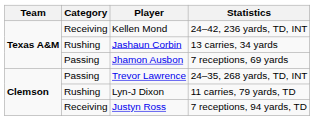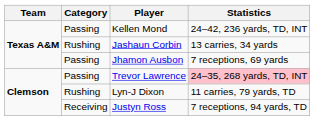Kellen Mond | Category: Receiving -> Passing
Trevor Lawrence | Statistics: no background -> pink background
